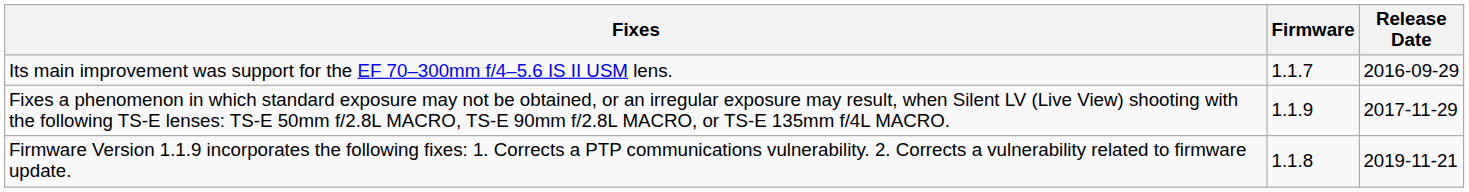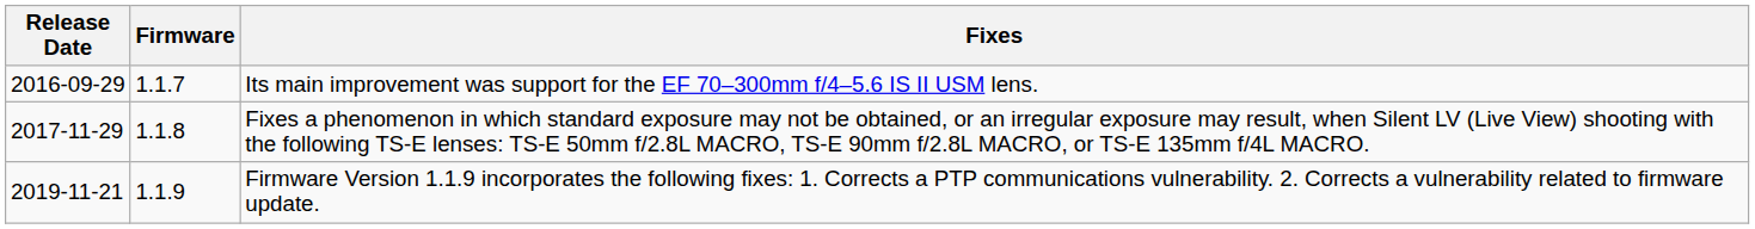columns swapped: Release Date <-> Fixes
row 3 | Firmware: 1.1.9 -> 1.1.8
row 4 | Firmware: 1.1.8 -> 1.1.9
